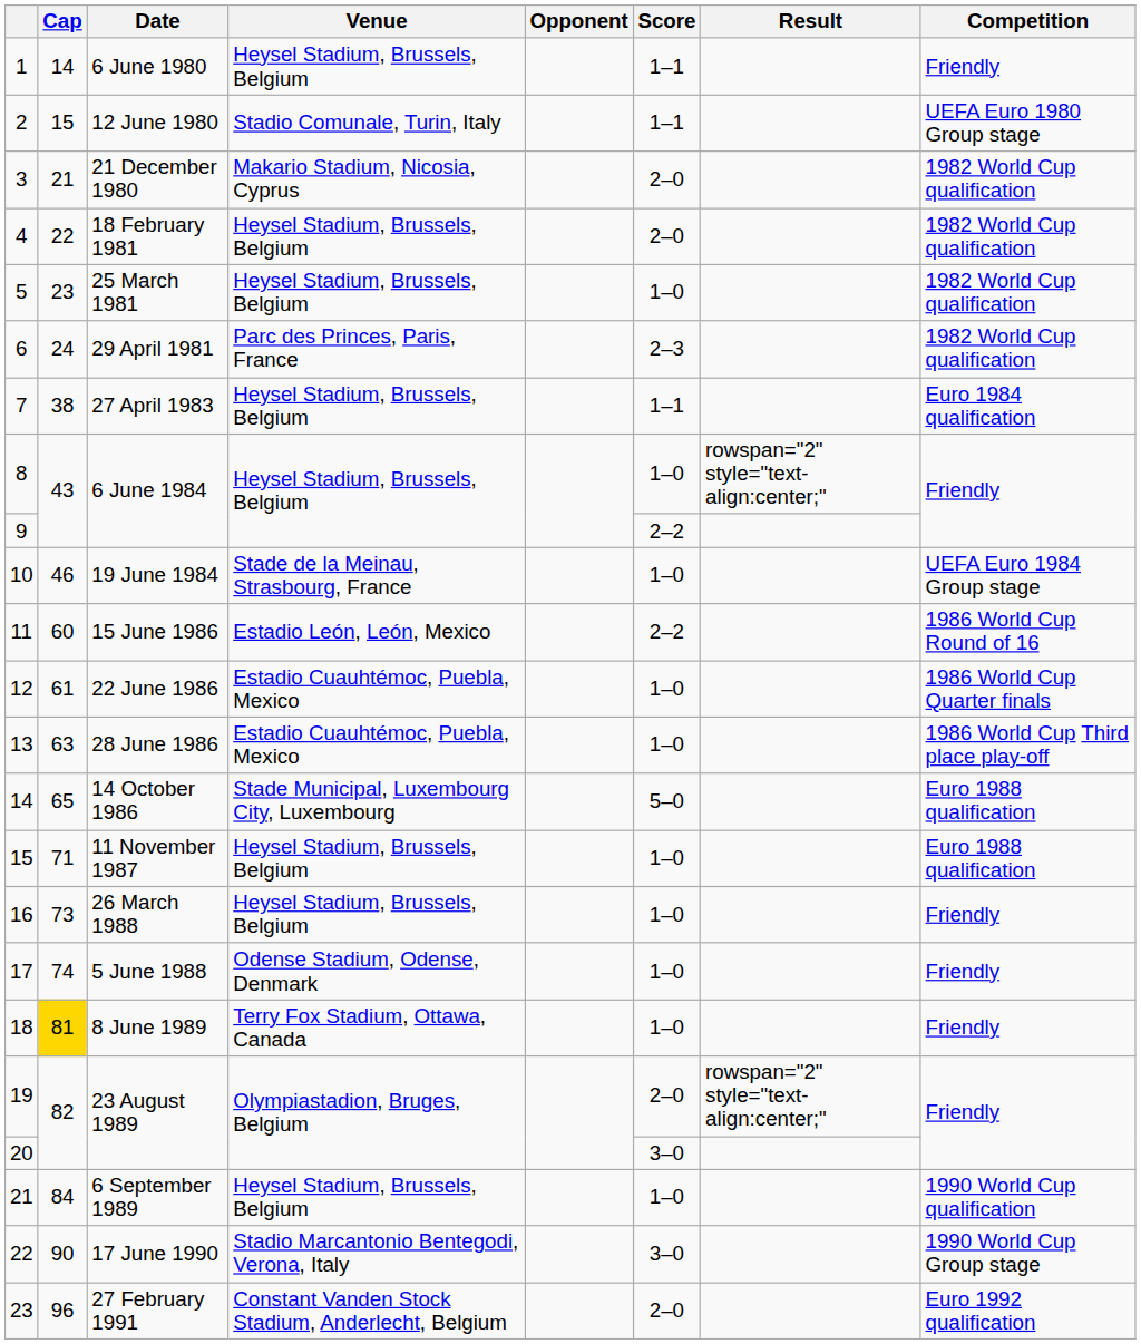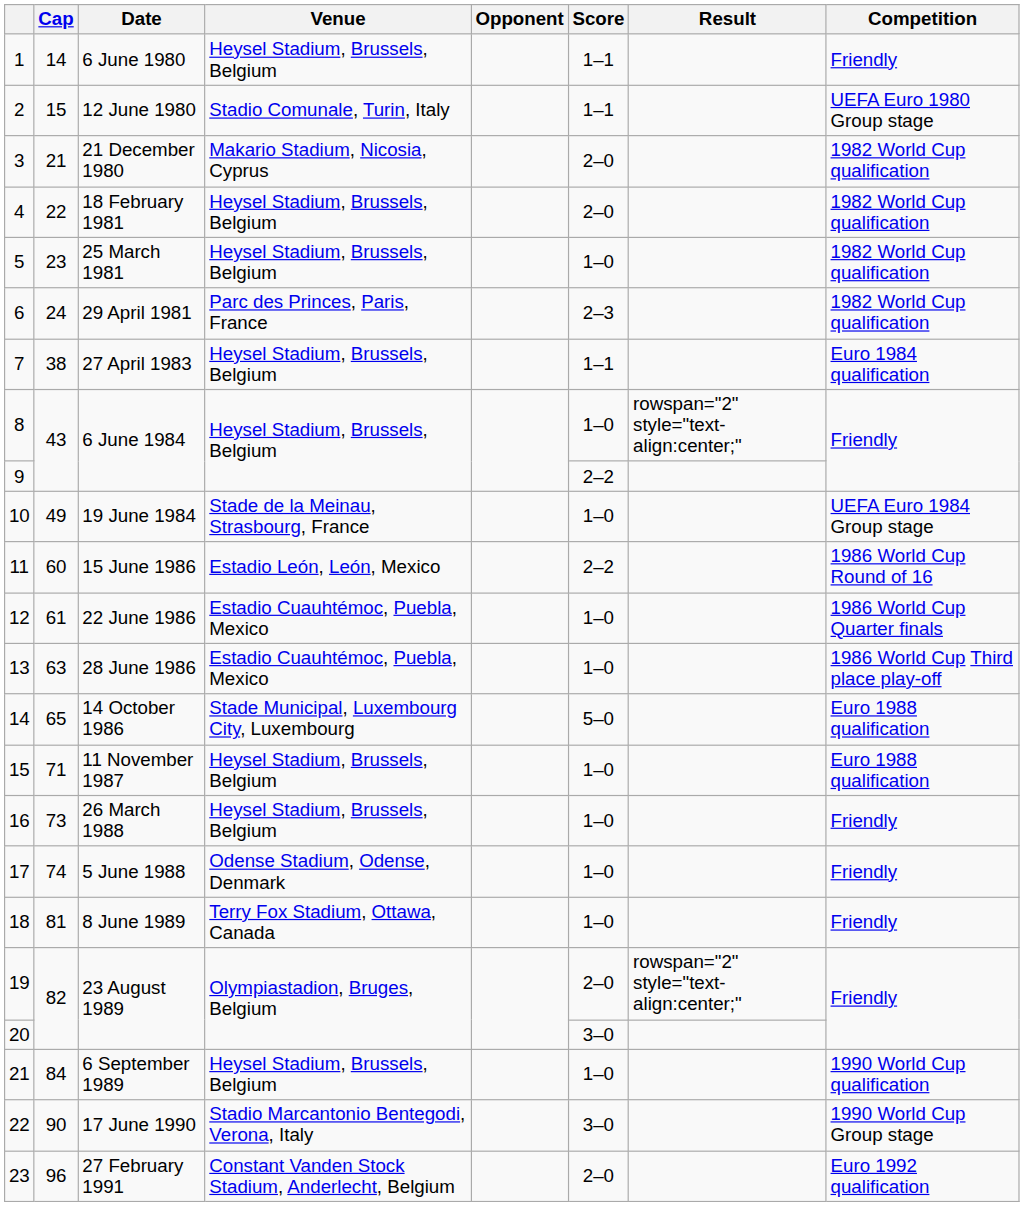19 June 1984 | Cap: 46 -> 49
8 June 1989 | Cap: gold background -> no background
